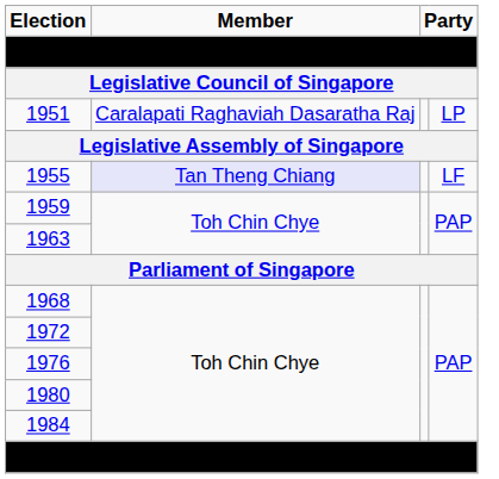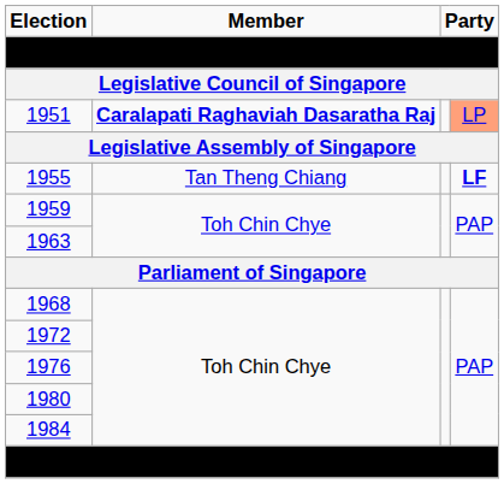1951 | Member: normal -> bold
1951 | column 4: no background -> lightsalmon background
1955 | Member: lavender background -> no background
1955 | column 4: normal -> bold
